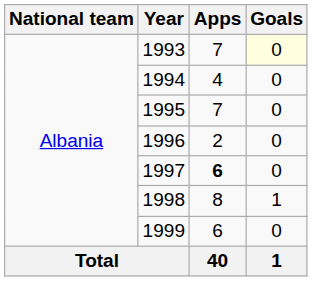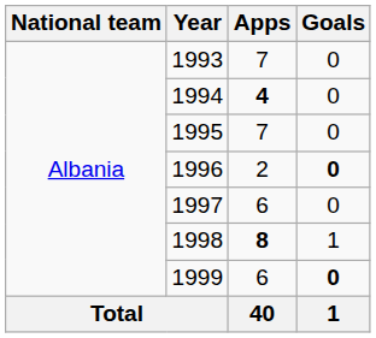1993 | Goals: lightyellow background -> no background
1994 | Apps: normal -> bold
1996 | Goals: normal -> bold
1997 | Apps: bold -> normal
1998 | Apps: normal -> bold
1999 | Goals: normal -> bold
